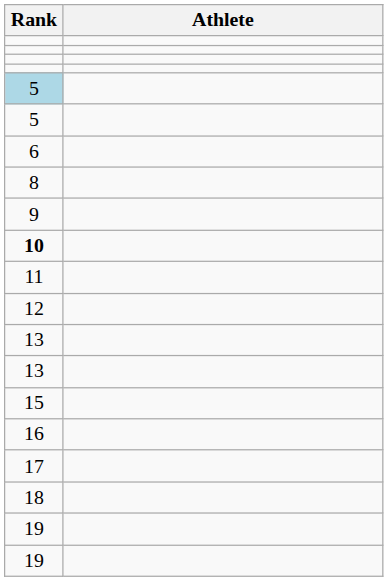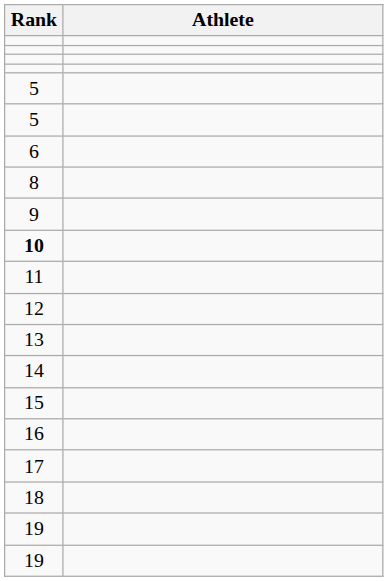row 6 | Rank: lightblue background -> no background
row 15 | Rank: 13 -> 14
